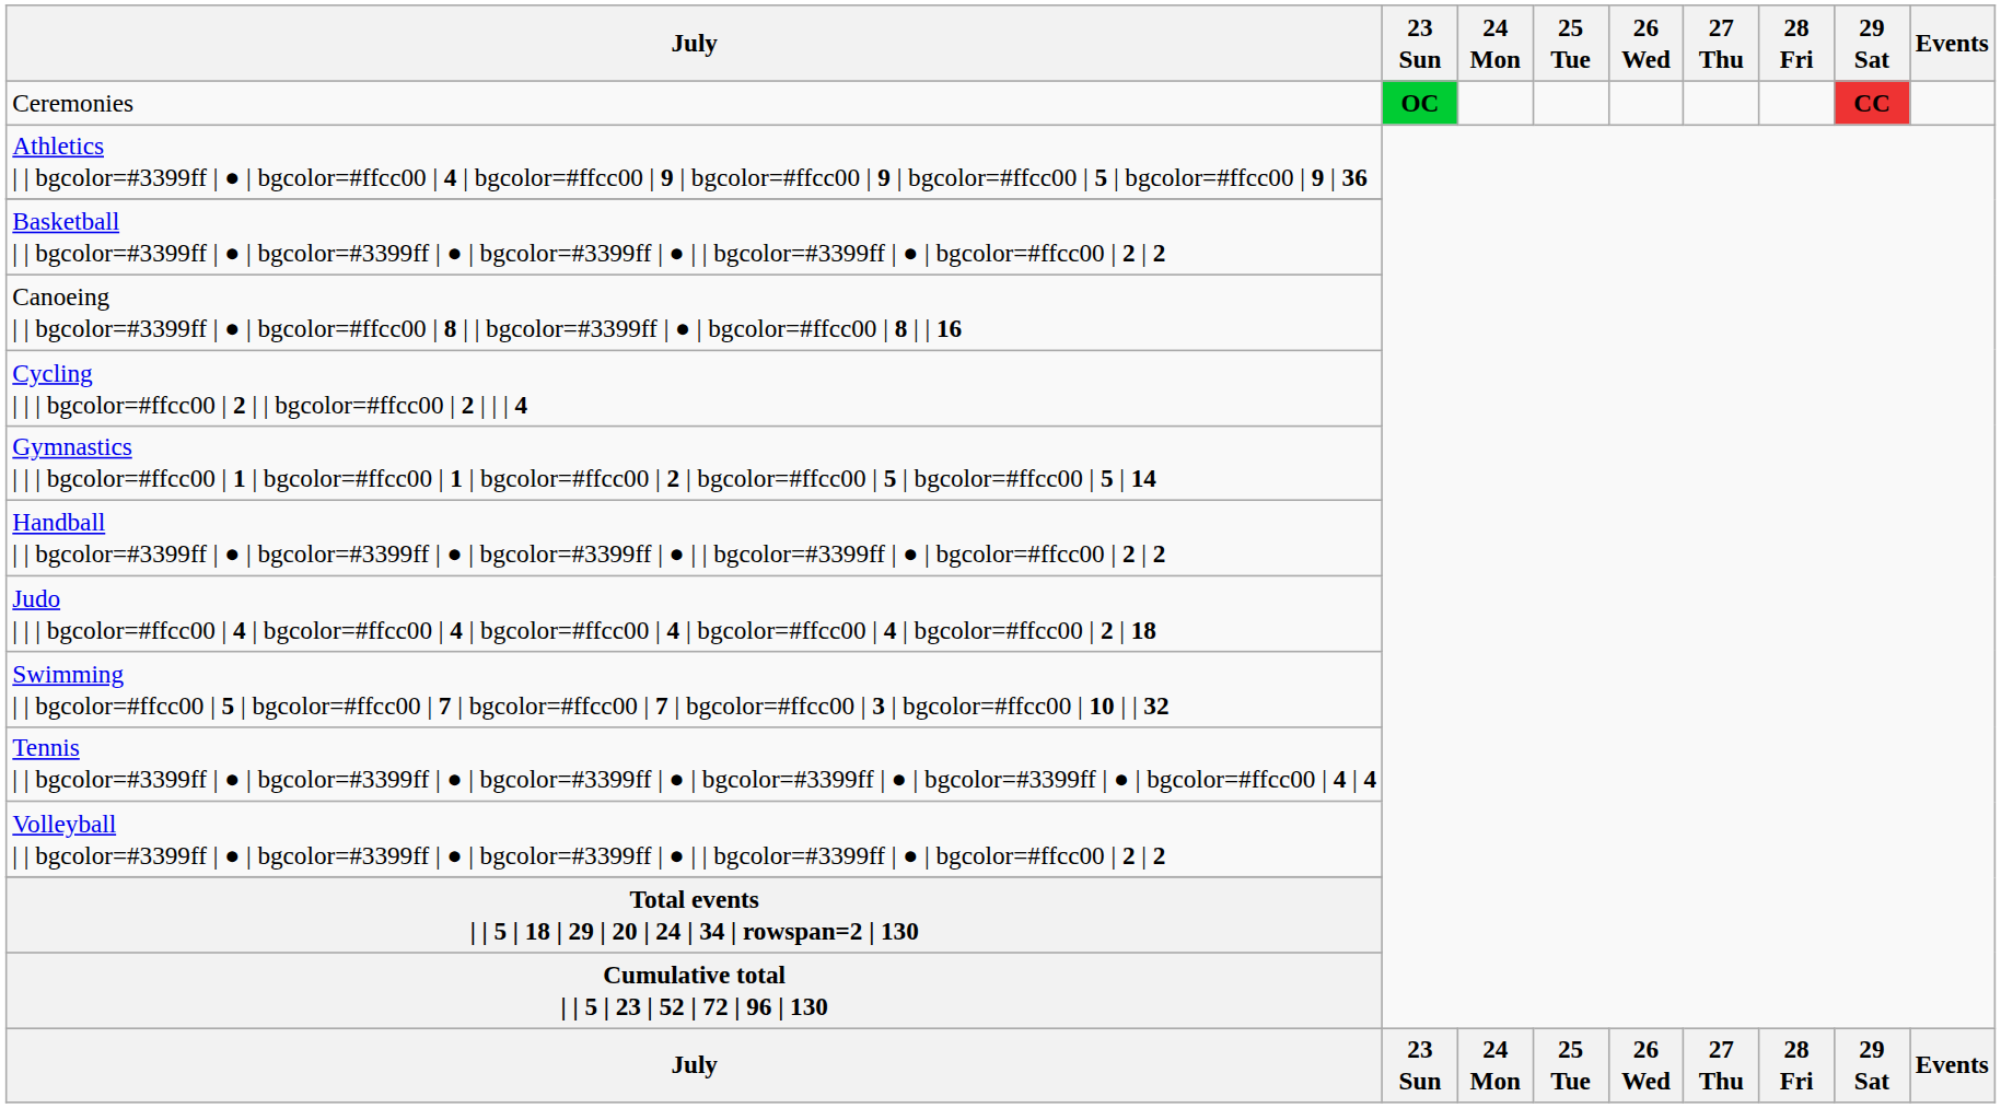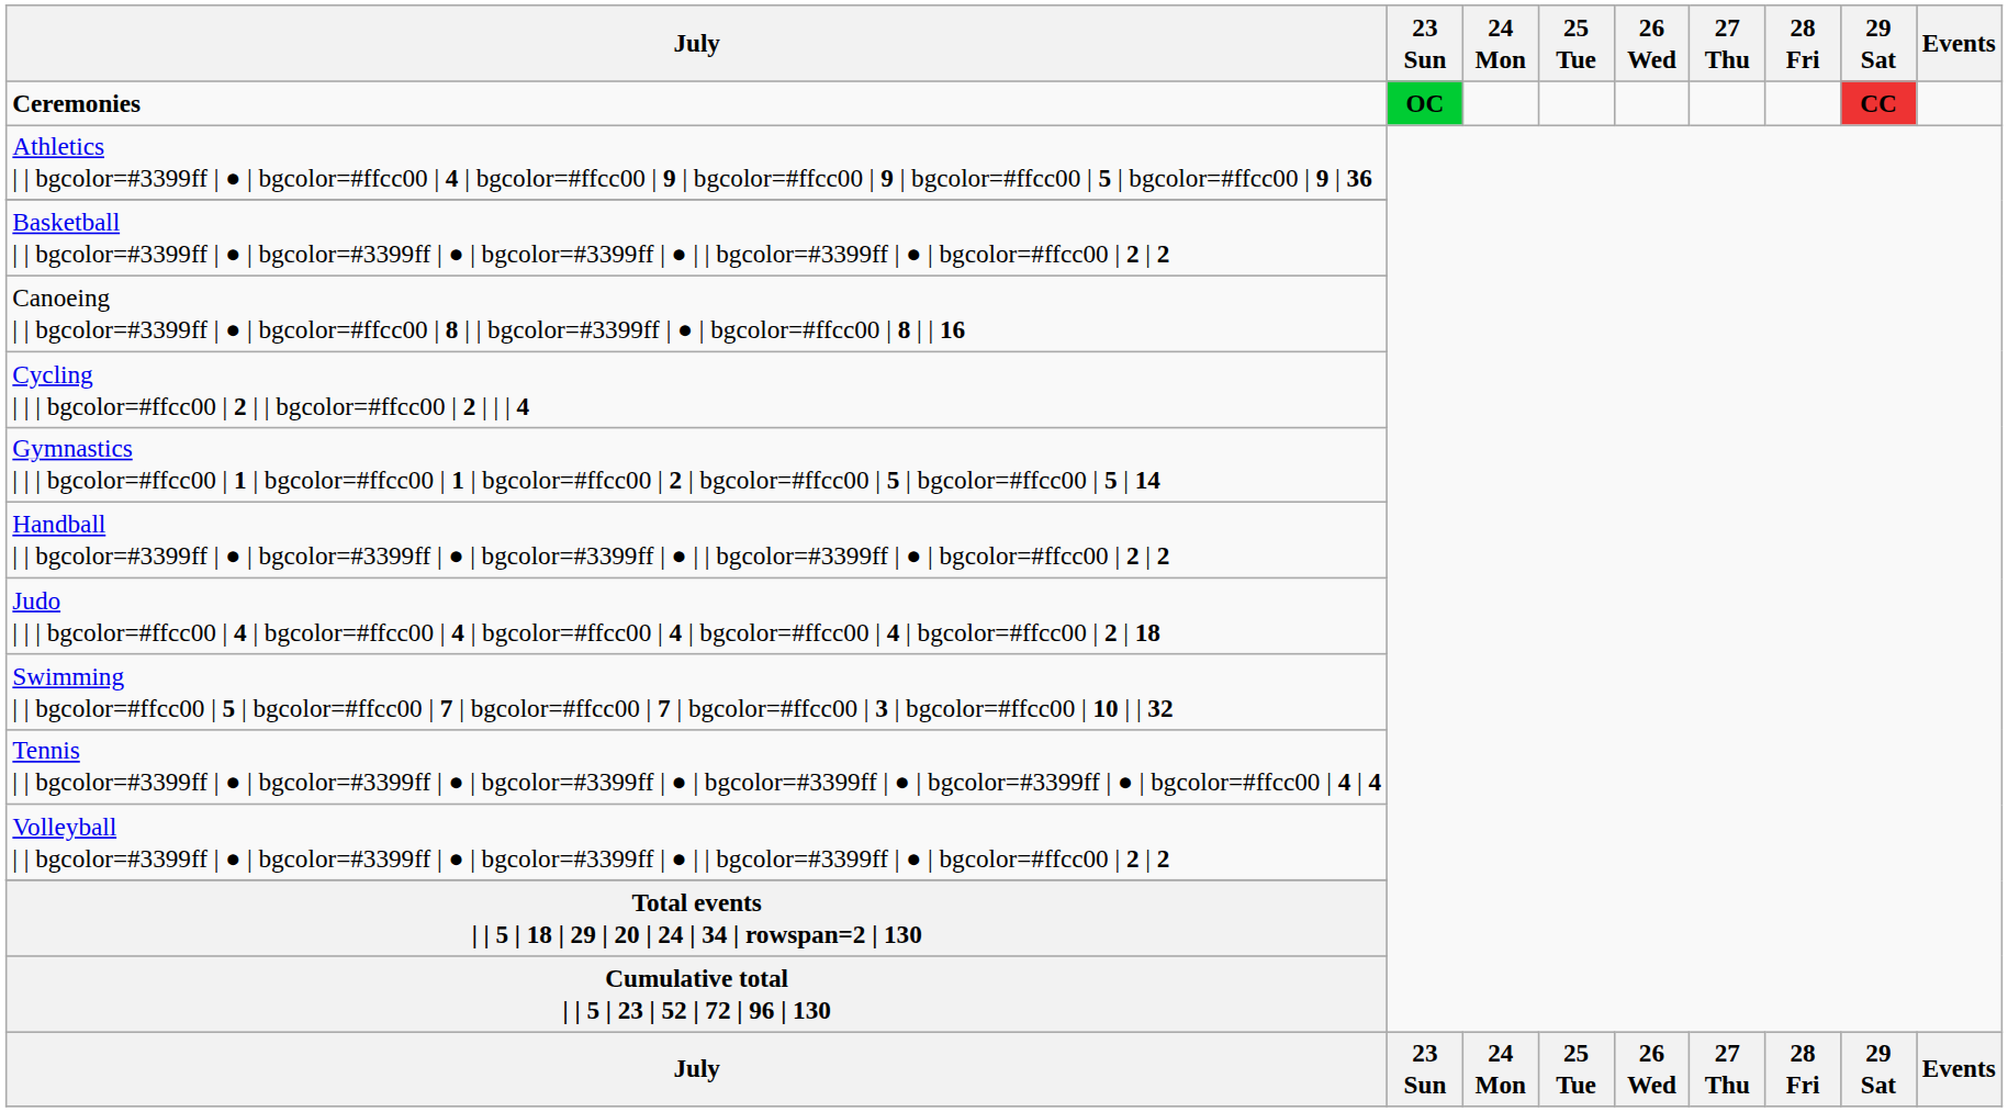Ceremonies | July: normal -> bold
